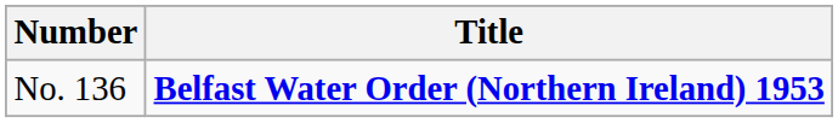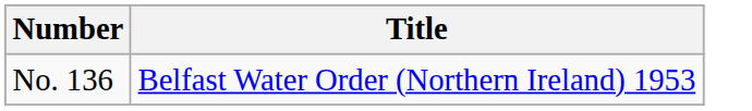No. 136 | Title: bold -> normal
